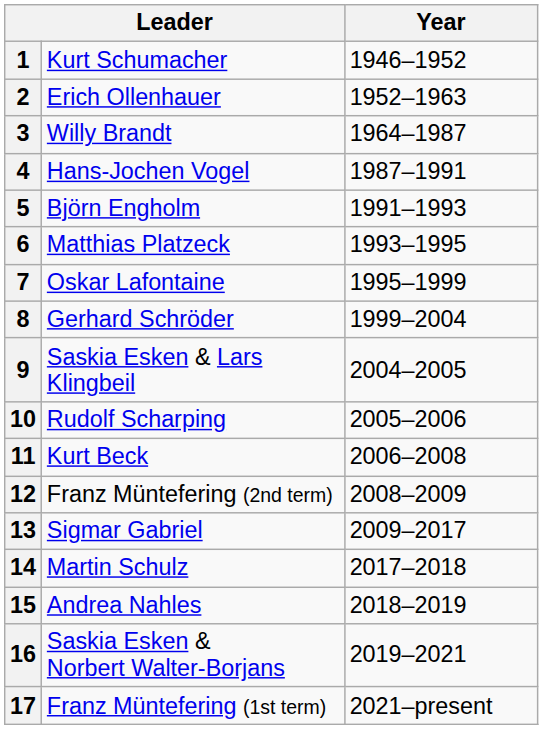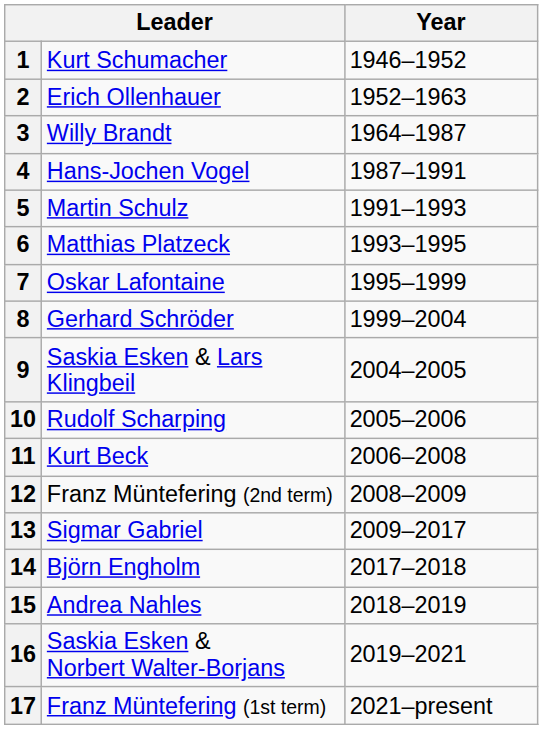5 | column 2: Björn Engholm -> Martin Schulz
14 | column 2: Martin Schulz -> Björn Engholm
